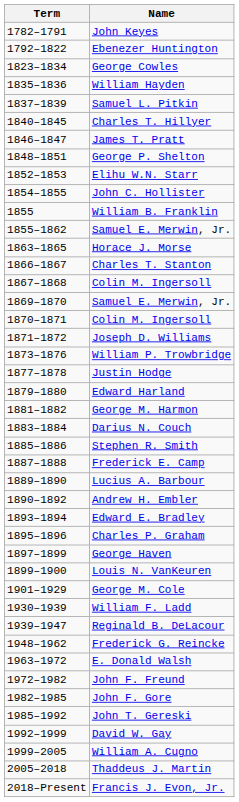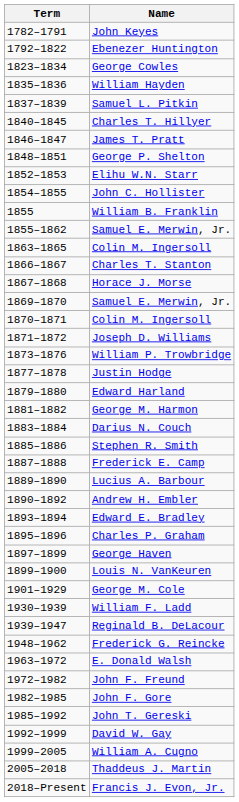row 14 | Name: Horace J. Morse -> Colin M. Ingersoll
row 16 | Name: Colin M. Ingersoll -> Horace J. Morse
